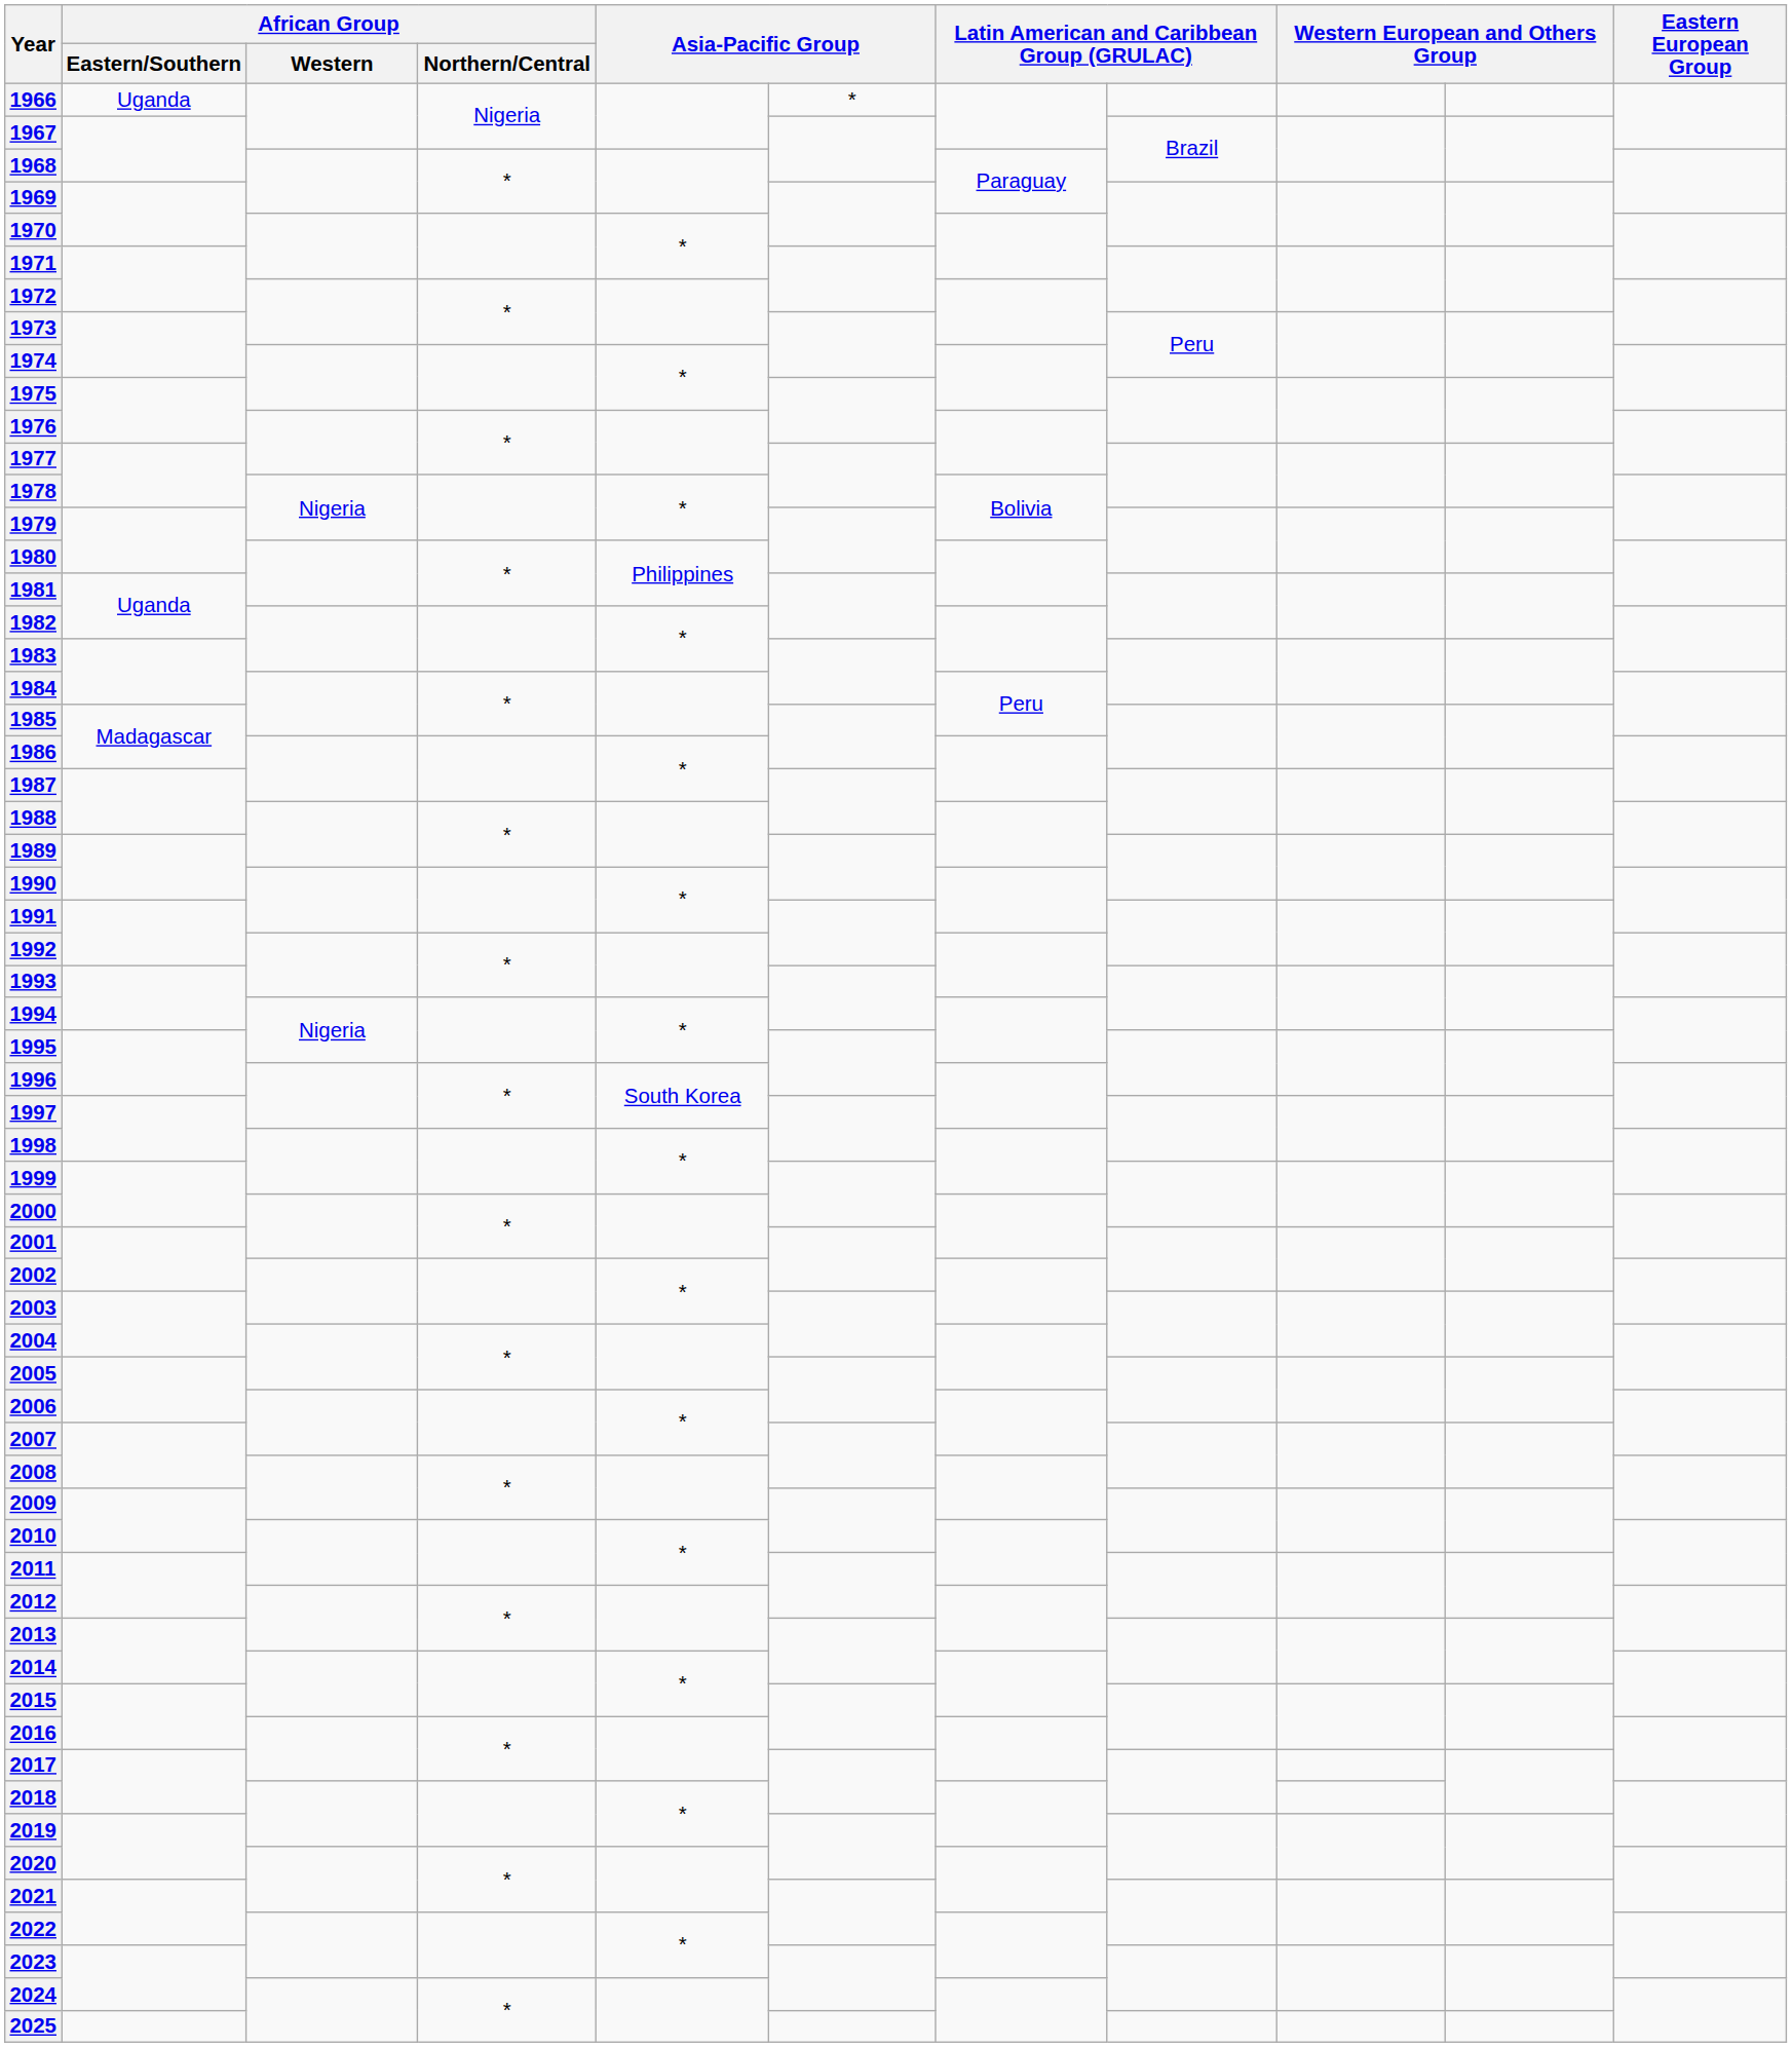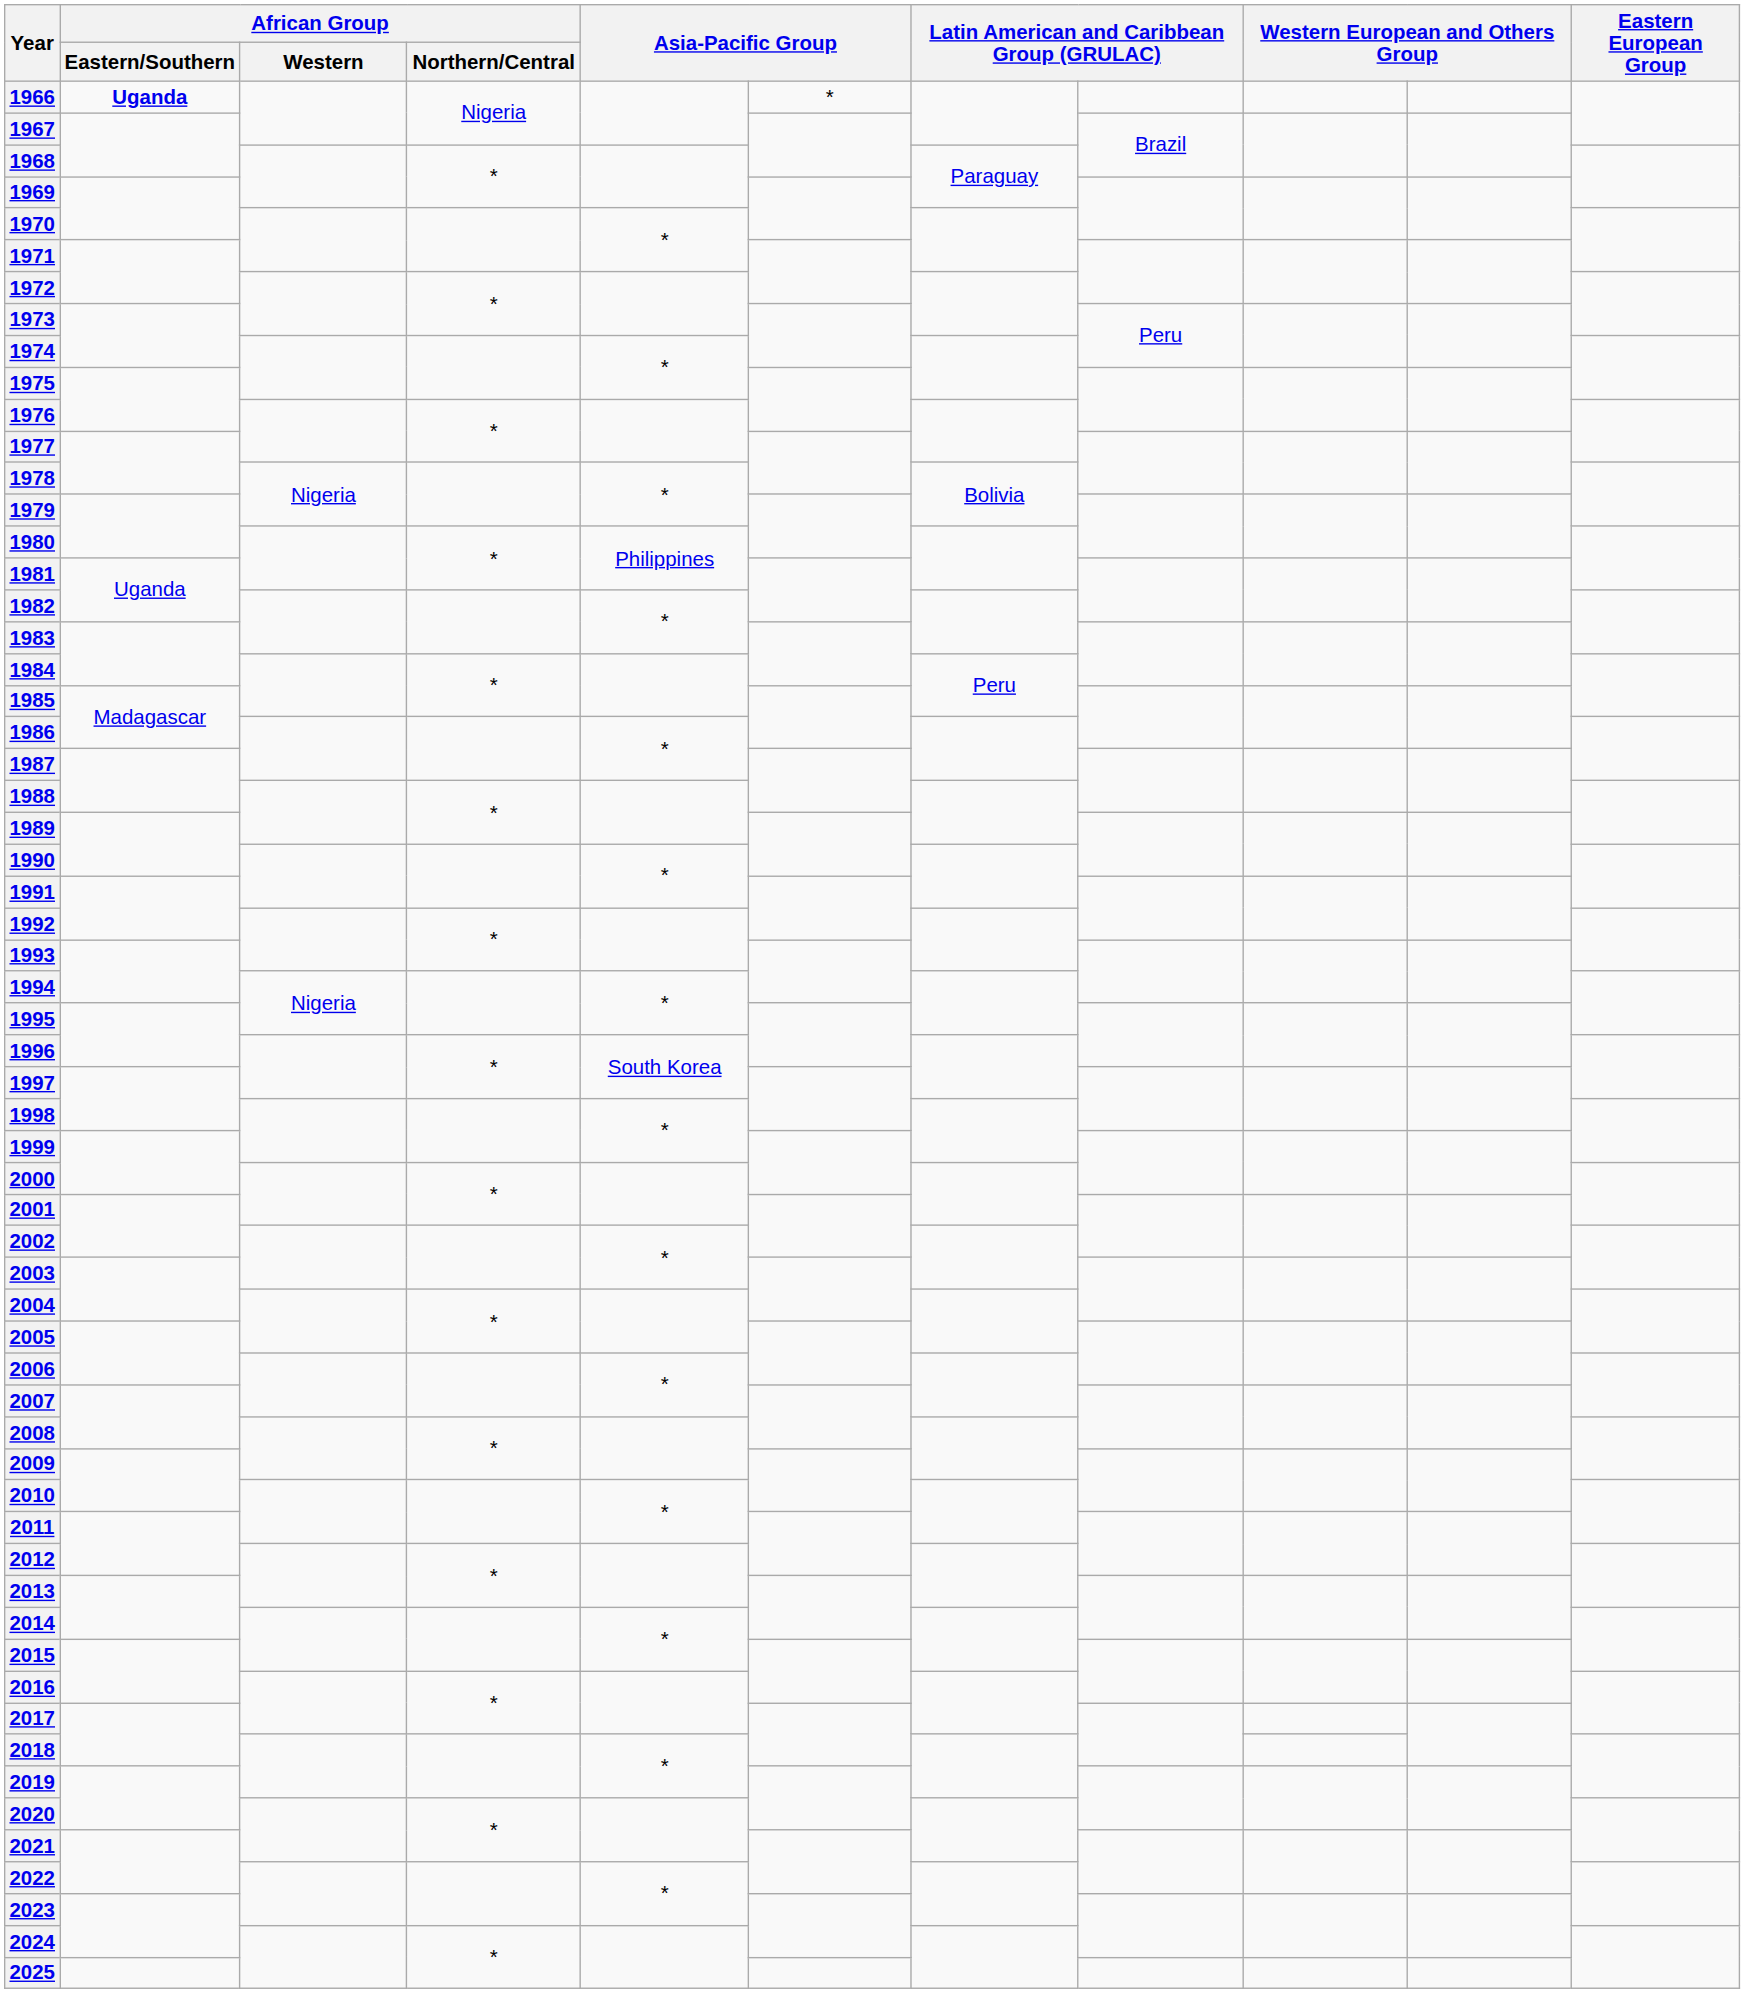1966 | African Group / Eastern/Southern: normal -> bold
